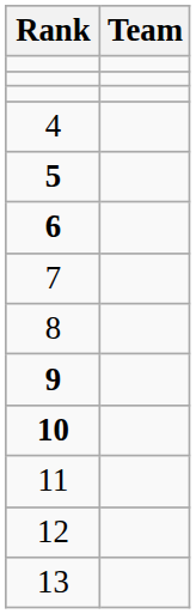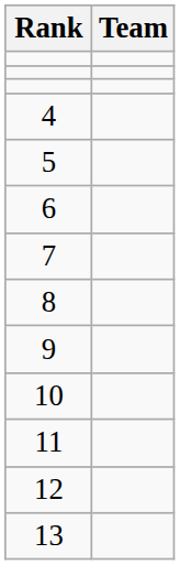row 6 | Rank: bold -> normal
row 7 | Rank: bold -> normal
row 10 | Rank: bold -> normal
row 11 | Rank: bold -> normal
